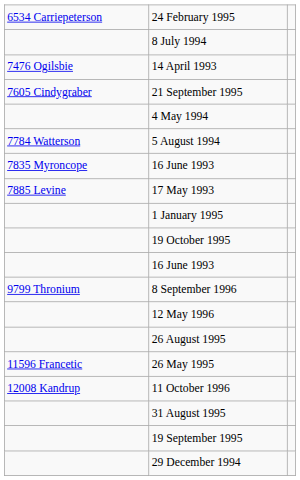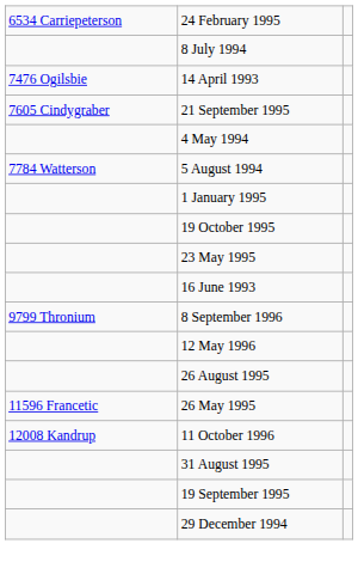- row: 7835 Myroncope | 16 June 1993
- row: 7885 Levine | 17 May 1993
+ row: 23 May 1995
